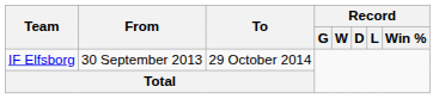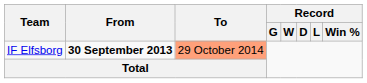IF Elfsborg | From: normal -> bold
IF Elfsborg | To: no background -> lightsalmon background
